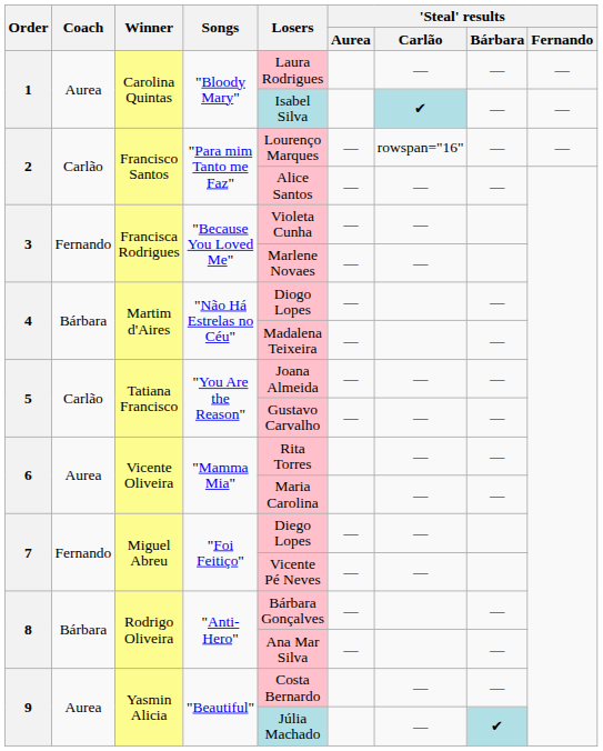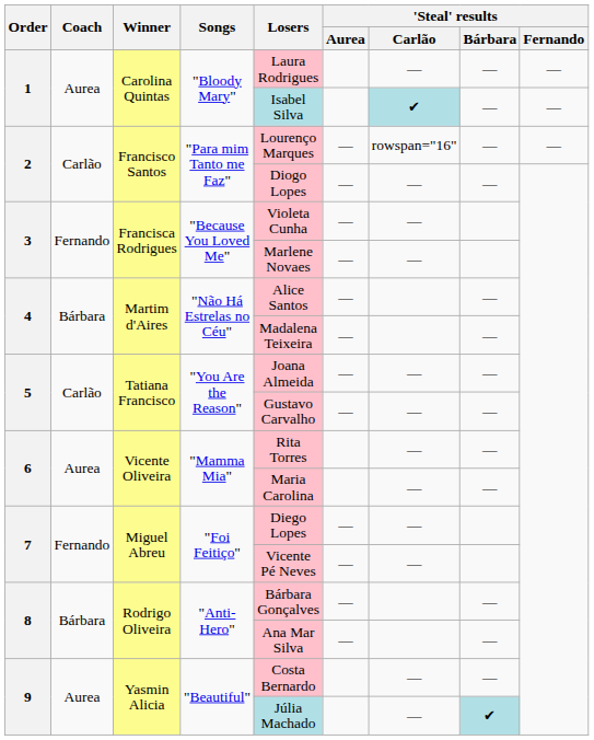row 6 | Losers: Alice Santos -> Diogo Lopes
row 9 | Losers: Diogo Lopes -> Alice Santos
